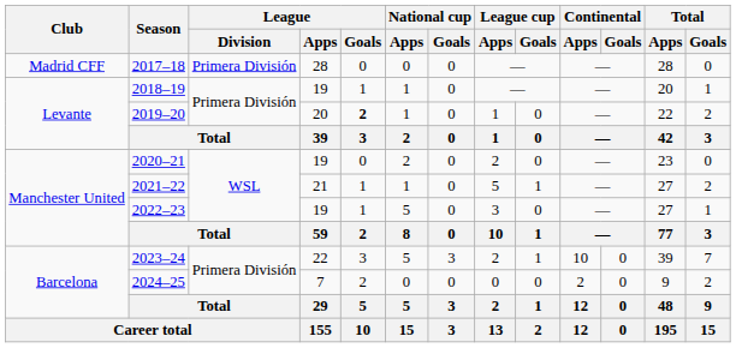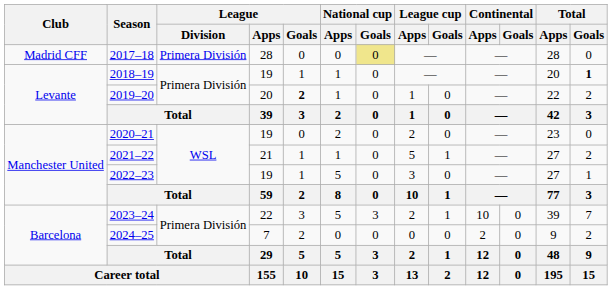2017–18 | National cup / Goals: no background -> khaki background
2018–19 | Total / Goals: normal -> bold
